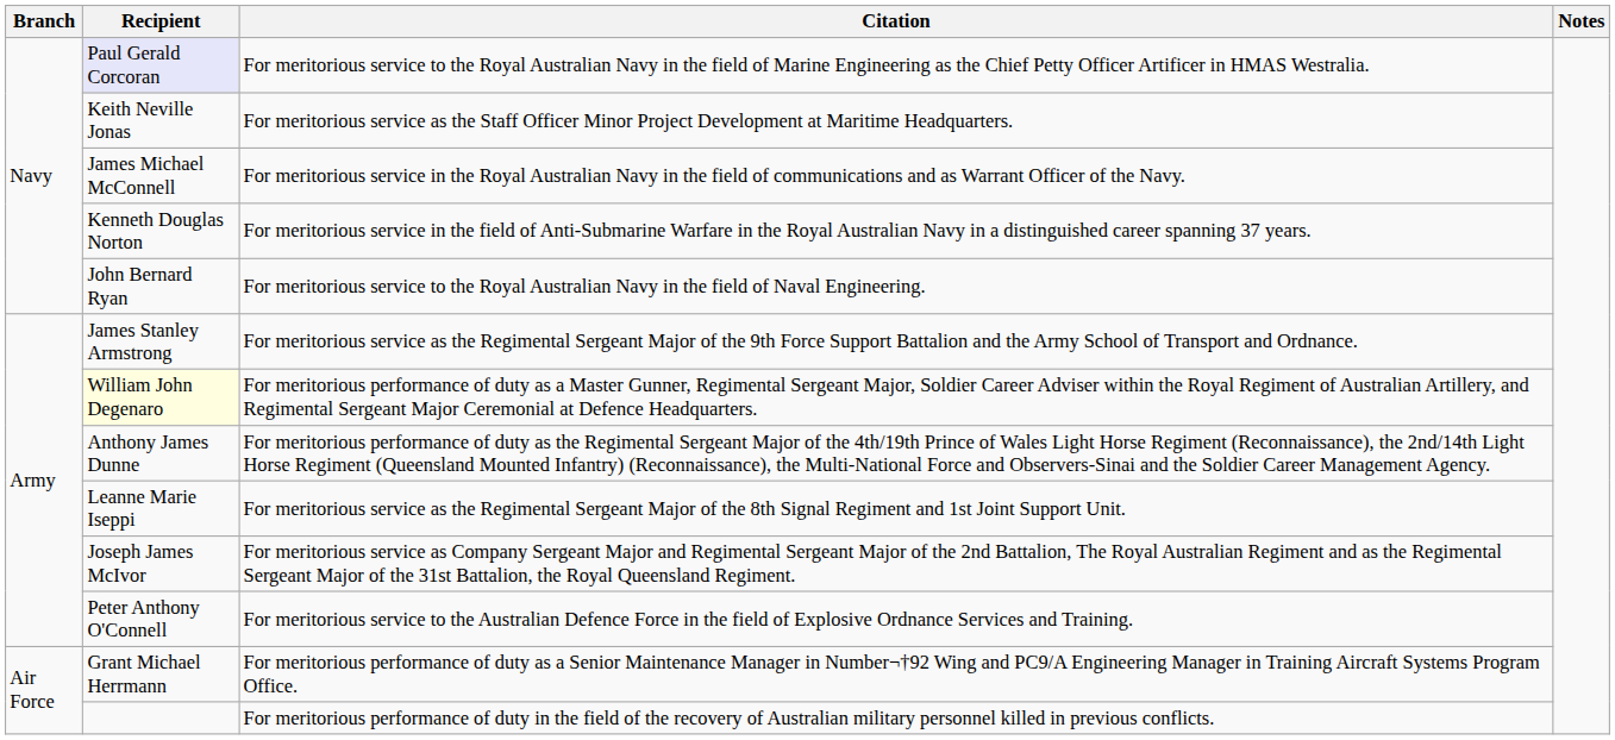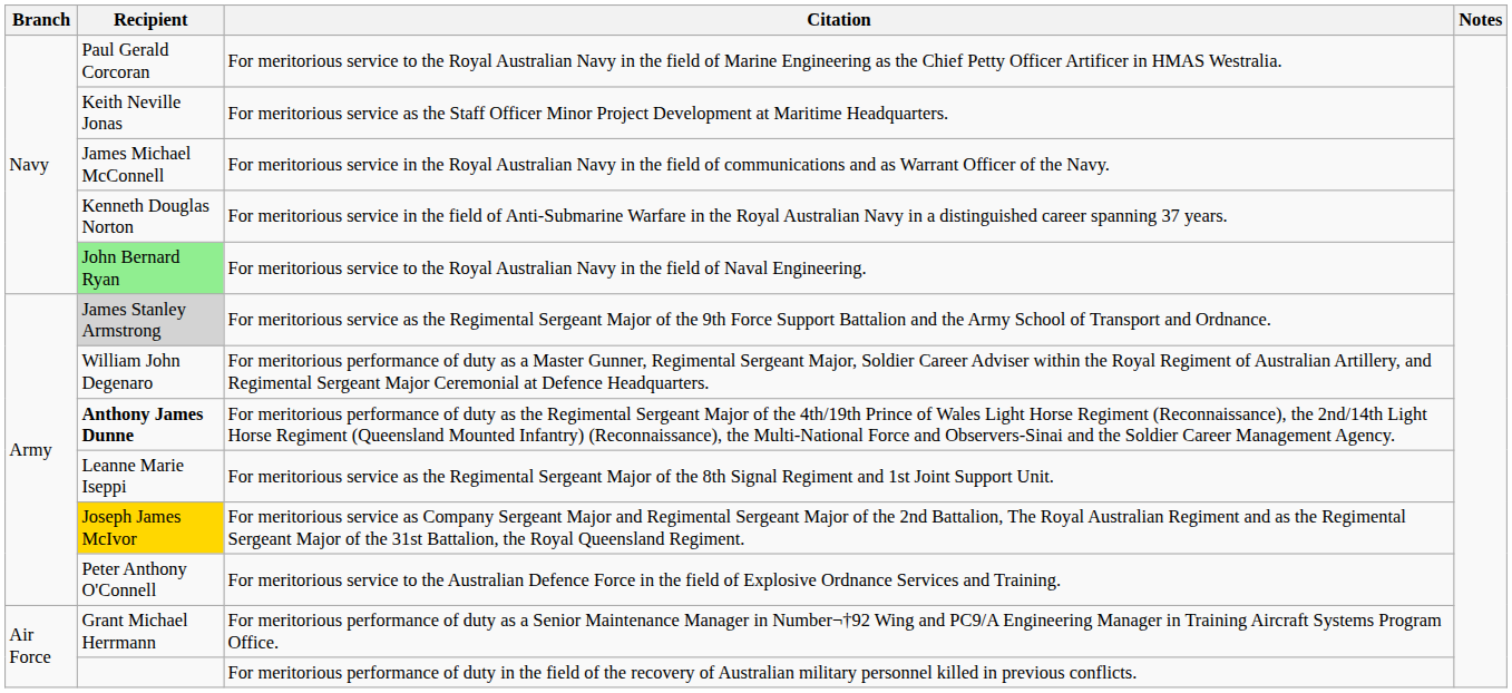Paul Gerald Corcoran | Recipient: lavender background -> no background
John Bernard Ryan | Recipient: no background -> lightgreen background
James Stanley Armstrong | Recipient: no background -> lightgrey background
William John Degenaro | Recipient: lightyellow background -> no background
Anthony James Dunne | Recipient: normal -> bold
Joseph James McIvor | Recipient: no background -> gold background
